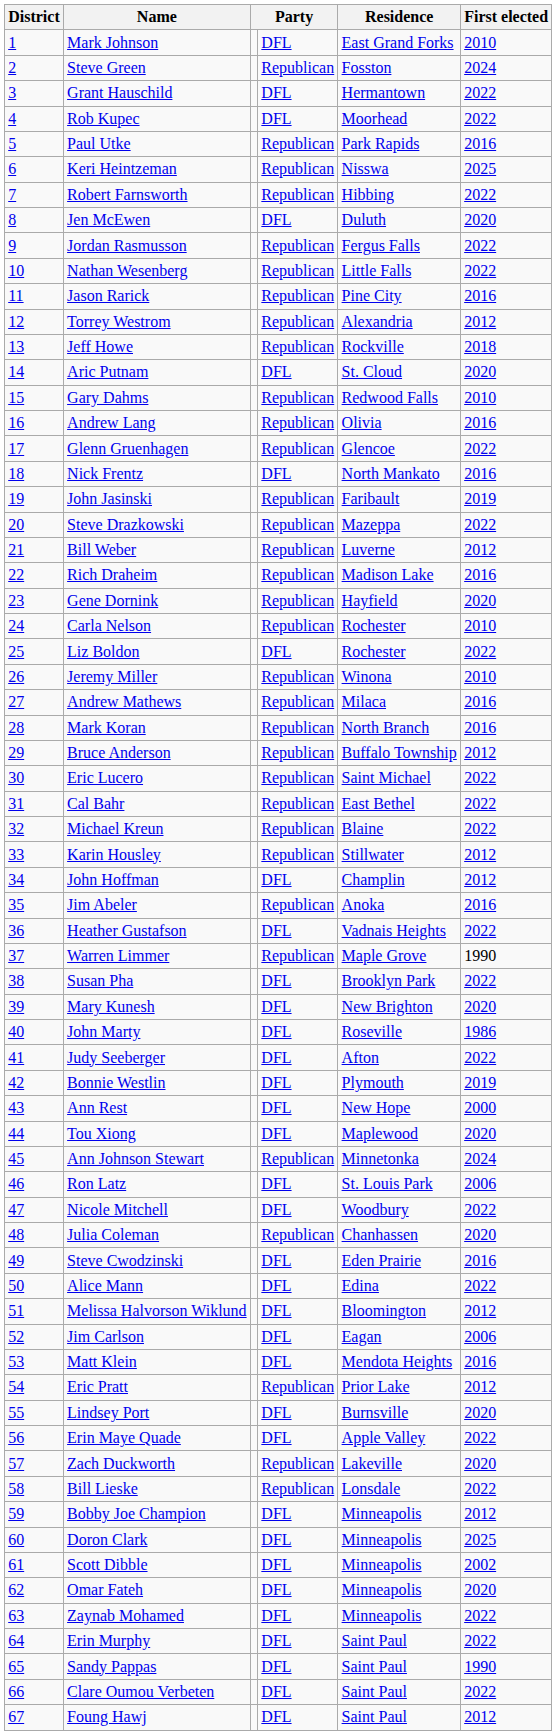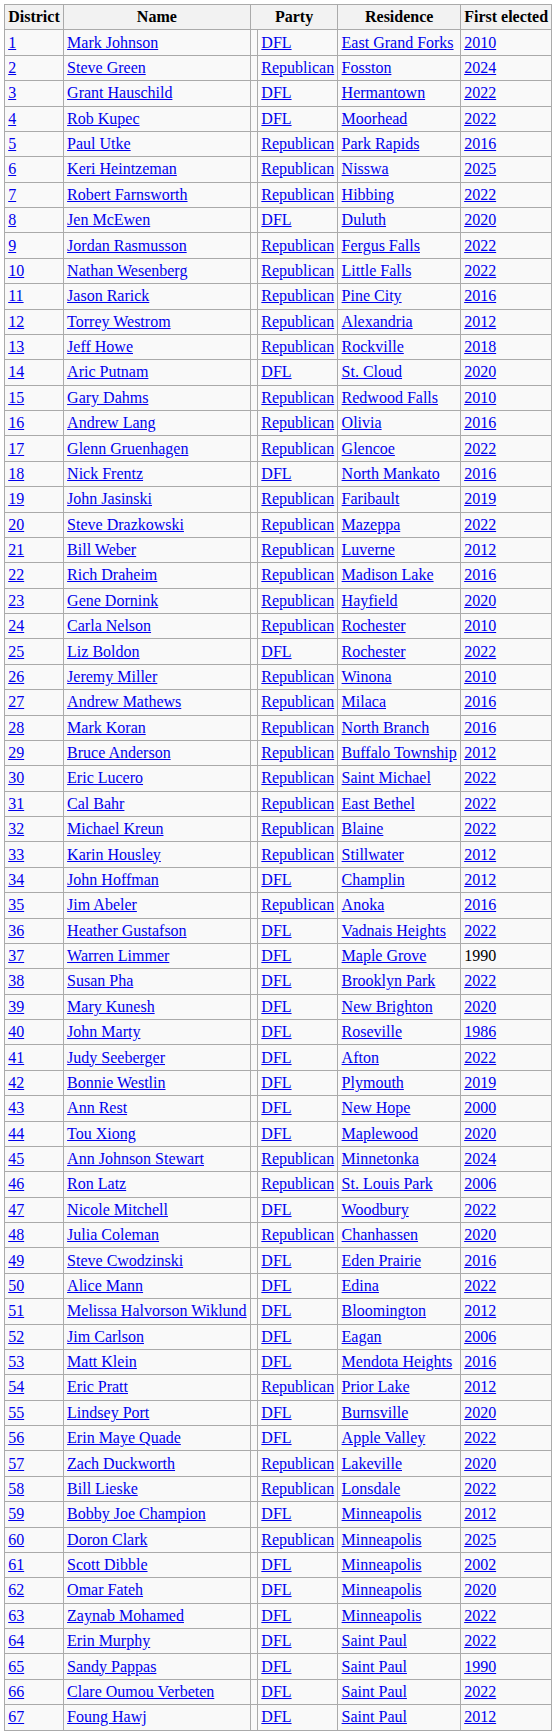Warren Limmer | column 4: Republican -> DFL
Ron Latz | column 4: DFL -> Republican
Doron Clark | column 4: DFL -> Republican
